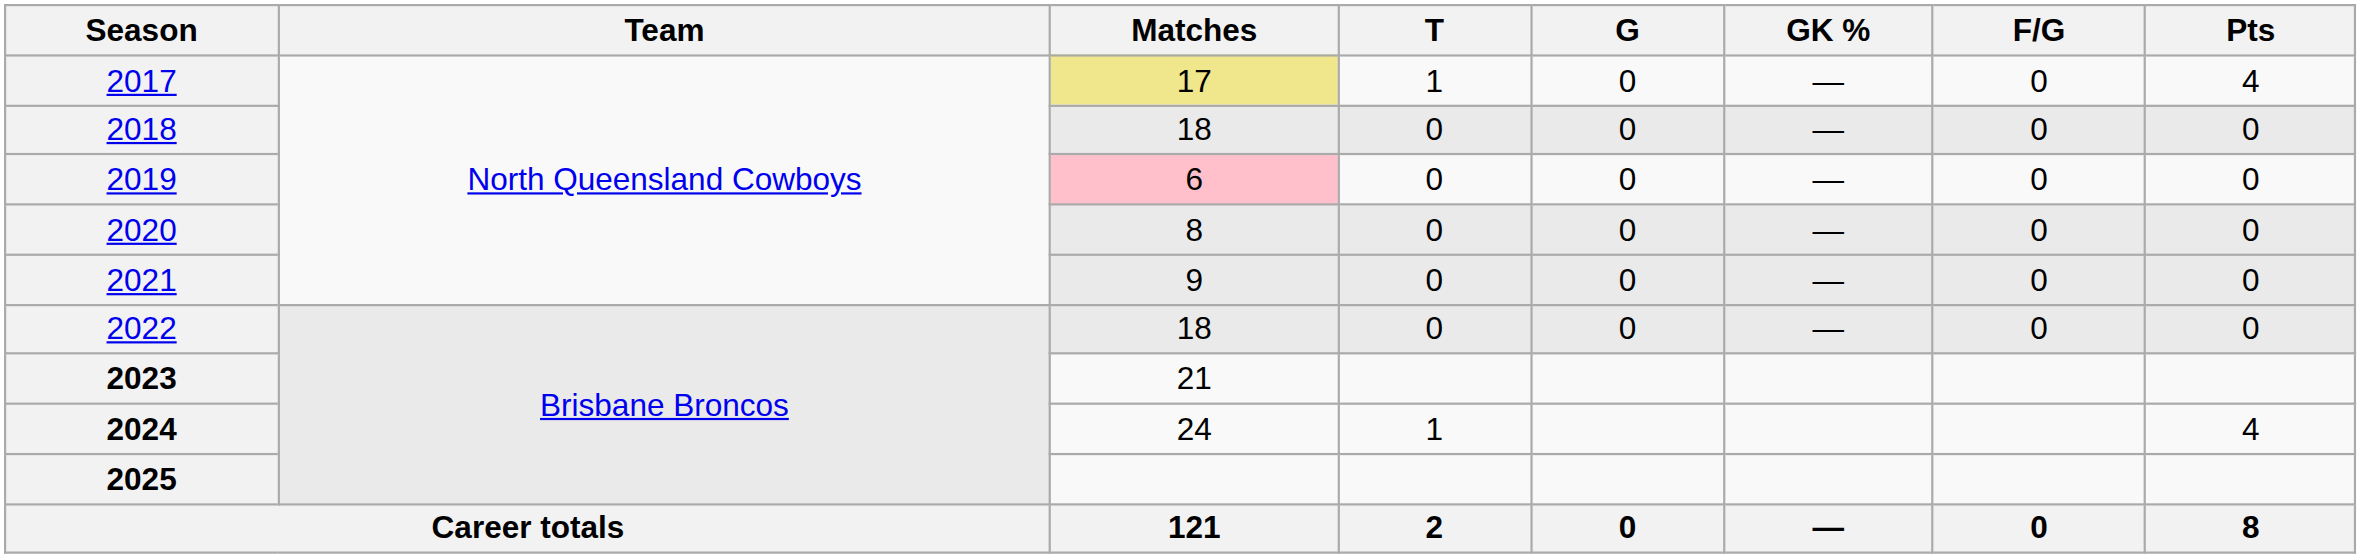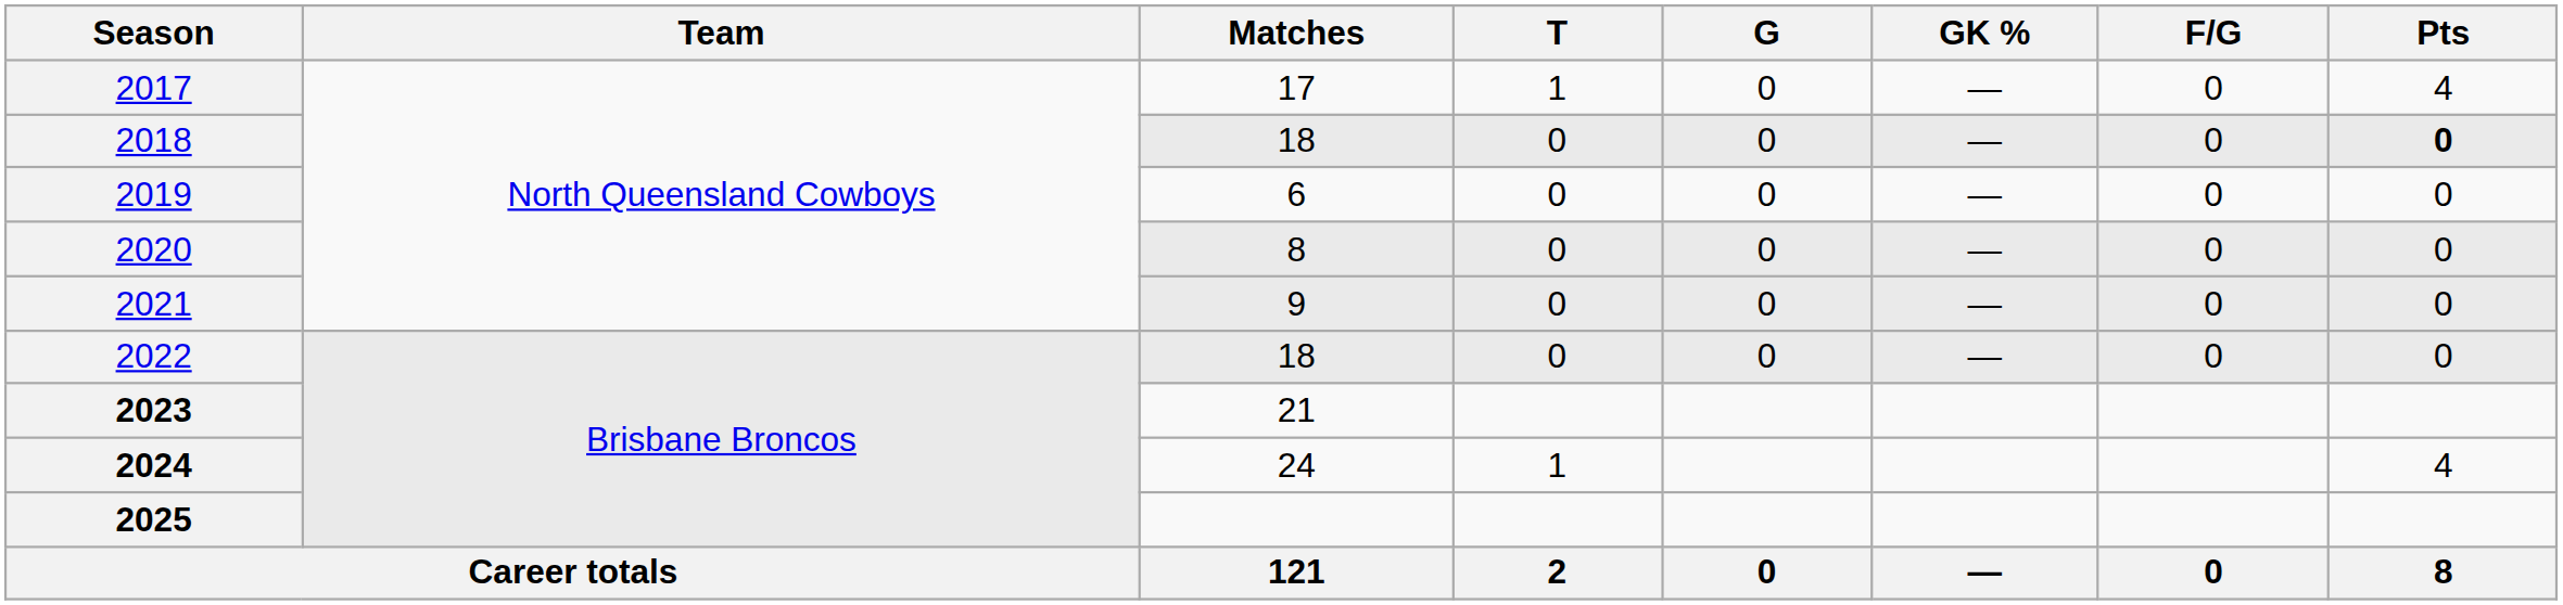2017 | Matches: khaki background -> no background
2018 | Pts: normal -> bold
2019 | Matches: pink background -> no background
